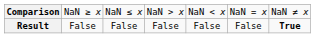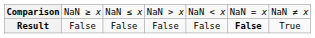Result | column 6: normal -> bold
Result | column 7: bold -> normal
